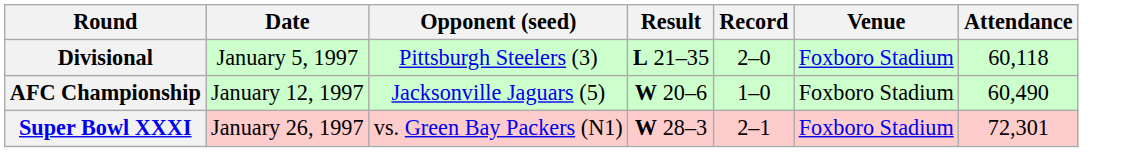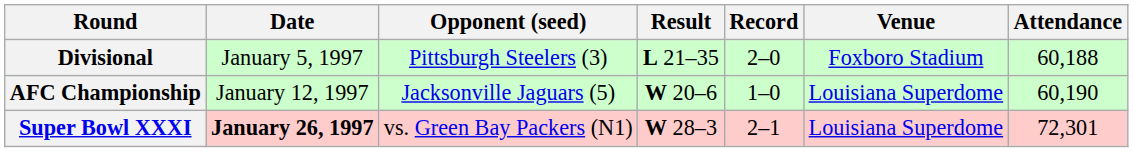Divisional | Attendance: 60,118 -> 60,188
AFC Championship | Venue: Foxboro Stadium -> Louisiana Superdome
AFC Championship | Attendance: 60,490 -> 60,190
Super Bowl XXXI | Date: normal -> bold
Super Bowl XXXI | Venue: Foxboro Stadium -> Louisiana Superdome
